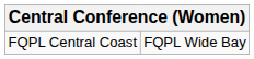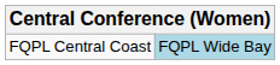FQPL Central Coast | column 2: no background -> lightblue background
